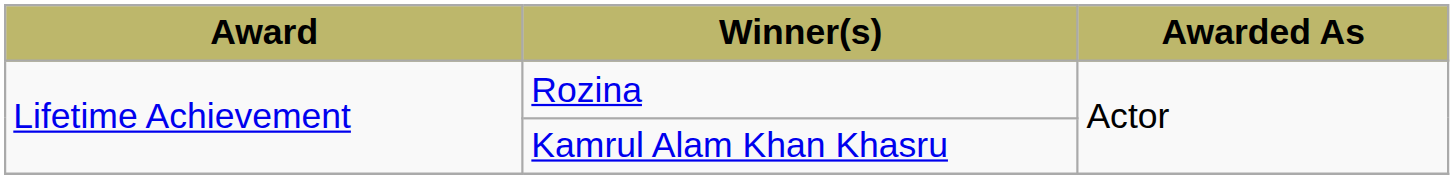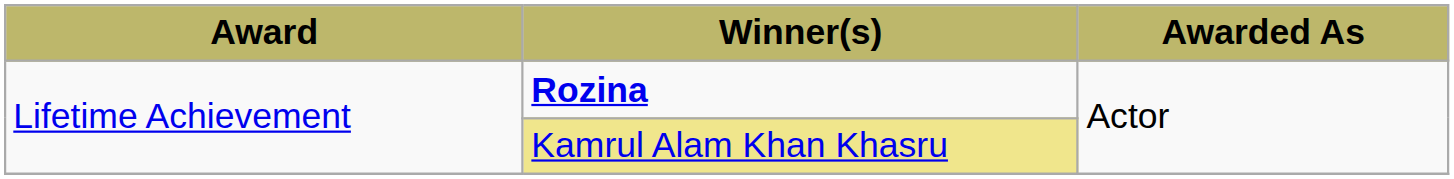Rozina | Winner(s): normal -> bold
Kamrul Alam Khan Khasru | Winner(s): no background -> khaki background
